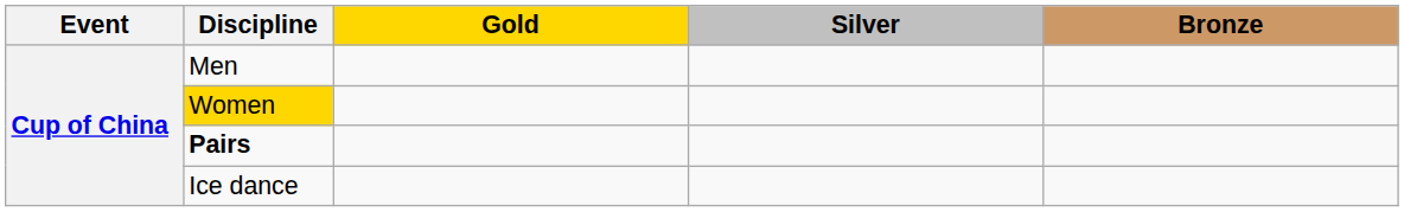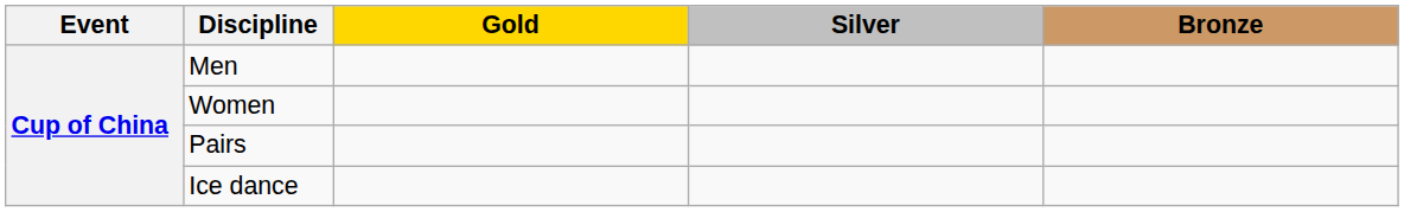Women | Discipline: gold background -> no background
Pairs | Discipline: bold -> normal
